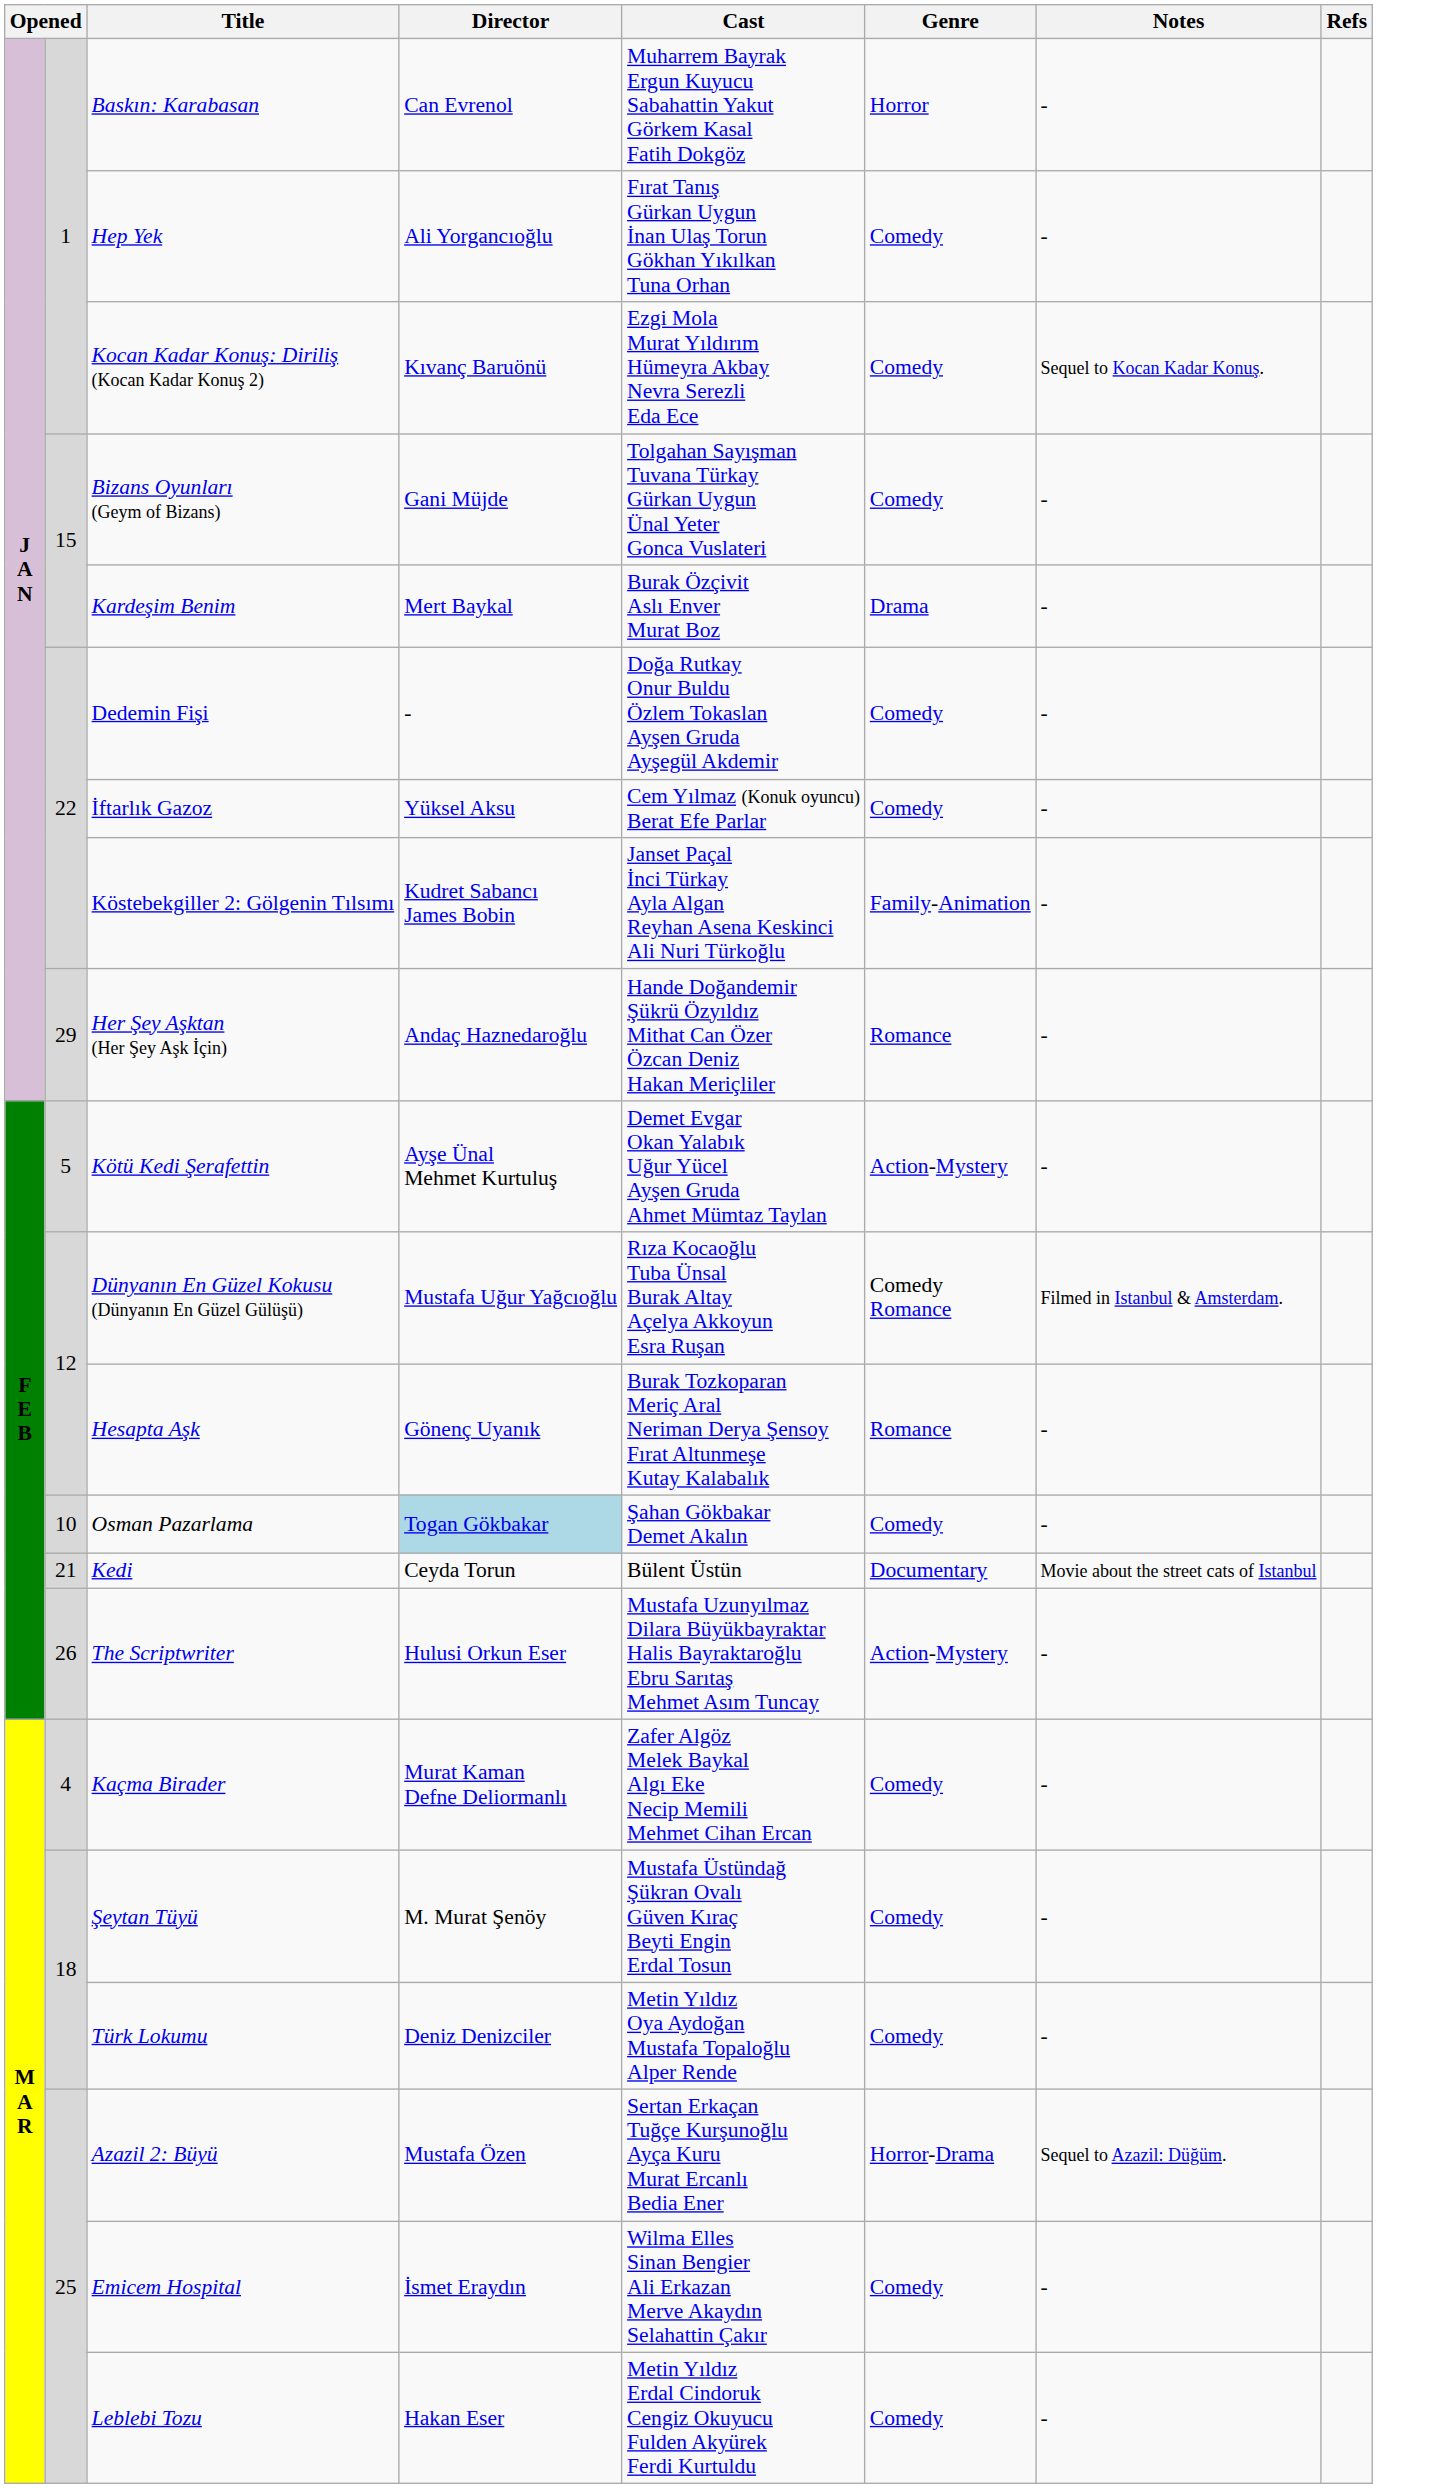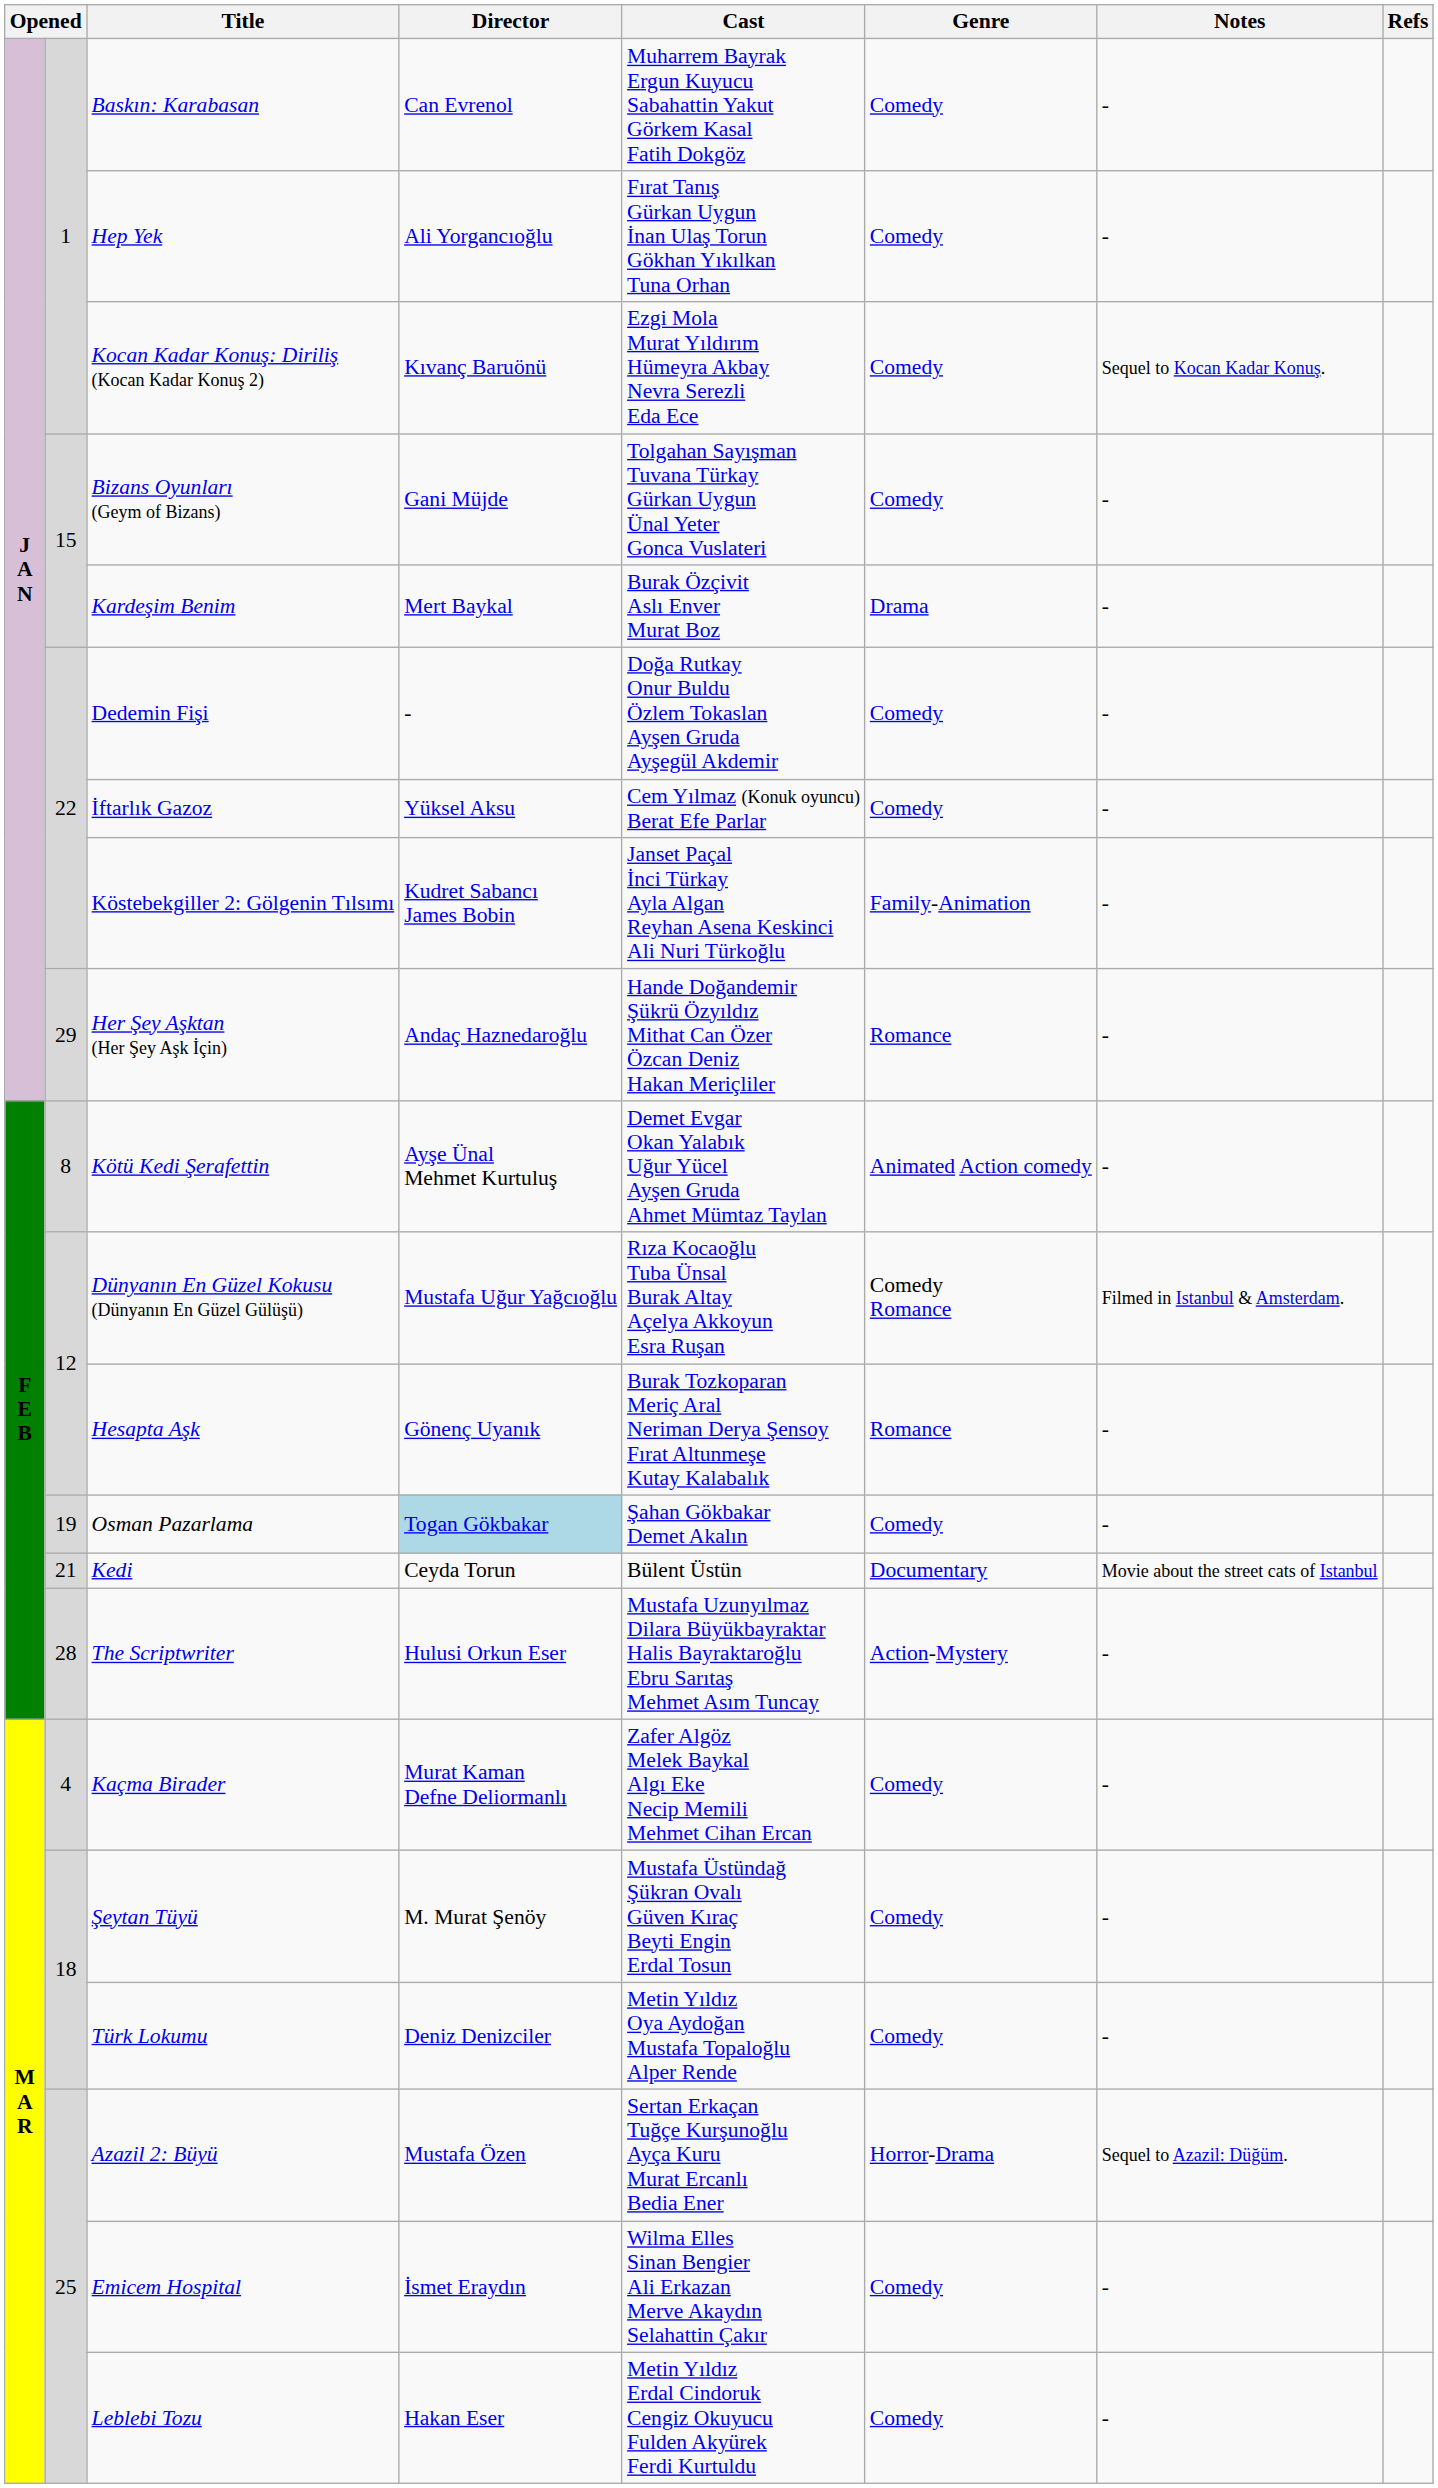Baskın: Karabasan | Genre: Horror -> Comedy
Kötü Kedi Şerafettin | column 2: 5 -> 8
Kötü Kedi Şerafettin | Genre: Action-Mystery -> Animated Action comedy
Osman Pazarlama | column 2: 10 -> 19
The Scriptwriter | column 2: 26 -> 28
